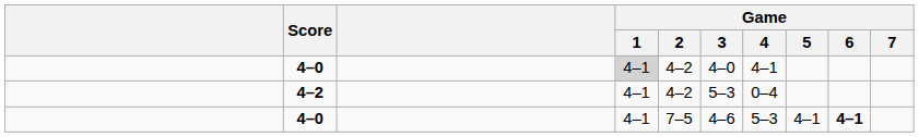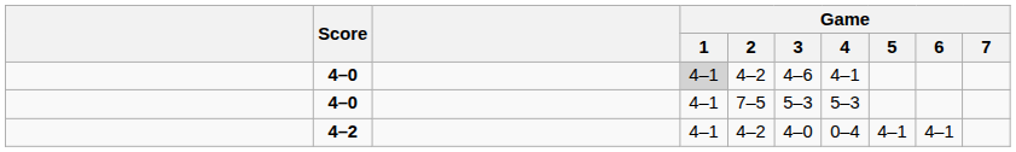row 3 | Game / 3: 4–0 -> 4–6
row 4 | Score: 4–2 -> 4–0
row 4 | Game / 2: 4–2 -> 7–5
row 4 | Game / 4: 0–4 -> 5–3
row 5 | Score: 4–0 -> 4–2
row 5 | Game / 2: 7–5 -> 4–2
row 5 | Game / 3: 4–6 -> 4–0
row 5 | Game / 4: 5–3 -> 0–4
row 5 | Game / 6: bold -> normal
